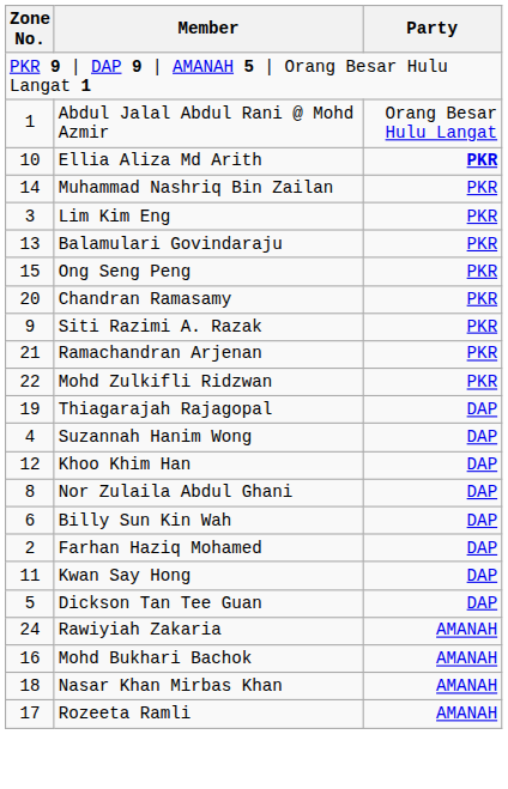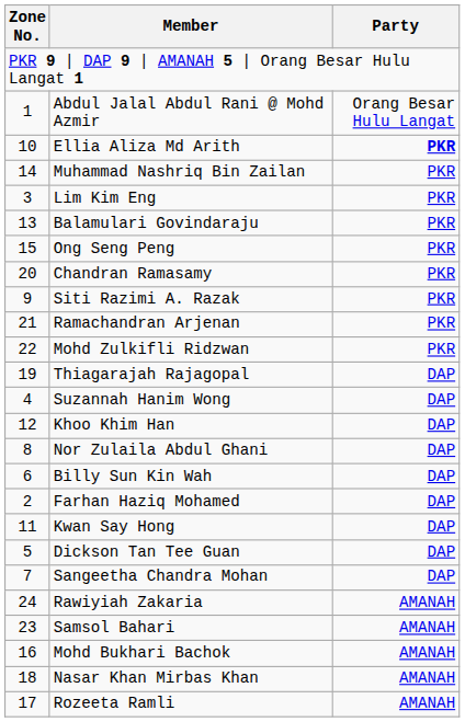+ row: 7 | Sangeetha Chandra Mohan | DAP
+ row: 23 | Samsol Bahari | AMANAH
